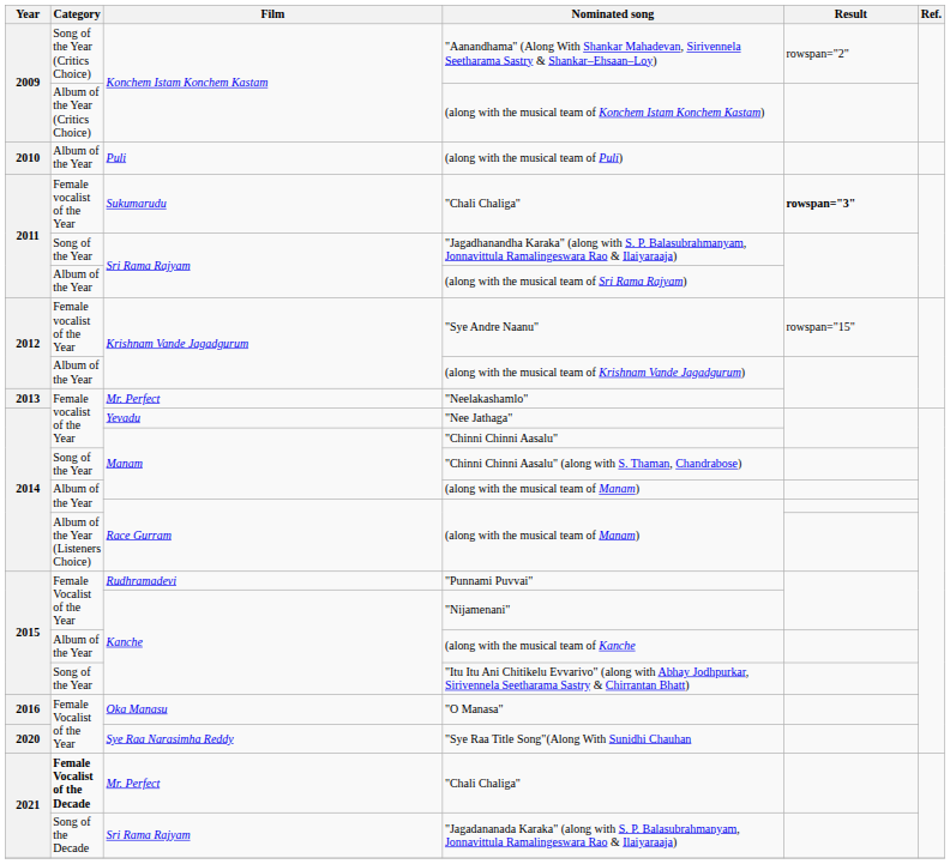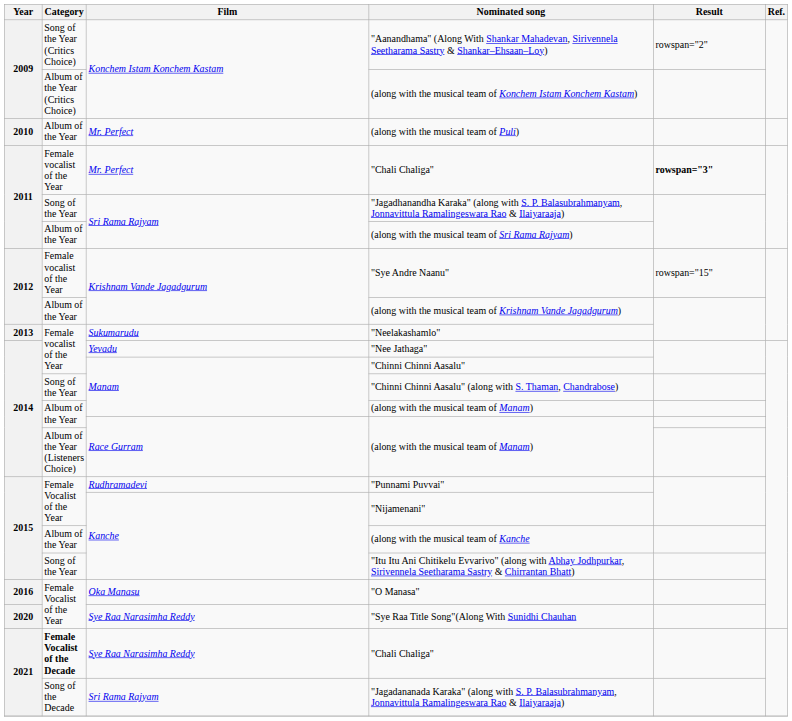(along with the musical team of Puli) | Film: Puli -> Mr. Perfect
Female vocalist of the Year / "Chali Chaliga" | Film: Sukumarudu -> Mr. Perfect
"Neelakashamlo" | Film: Mr. Perfect -> Sukumarudu
Female Vocalist of the Decade / "Chali Chaliga" | Film: Mr. Perfect -> Sye Raa Narasimha Reddy
